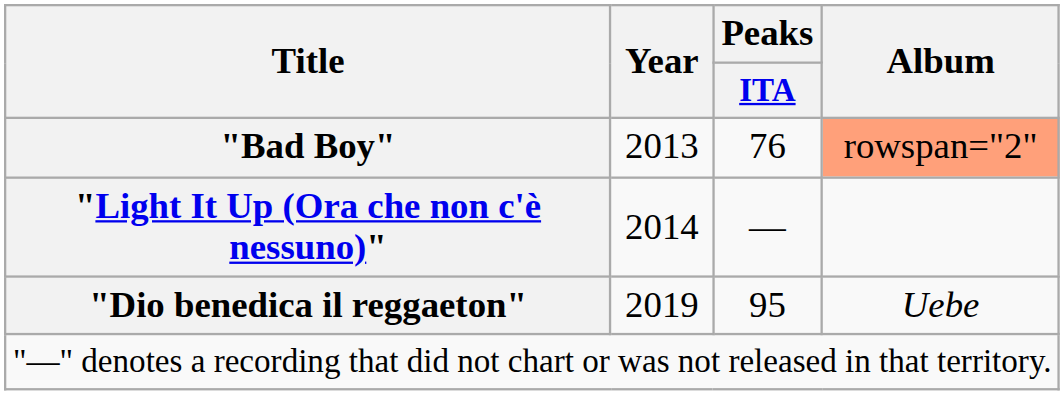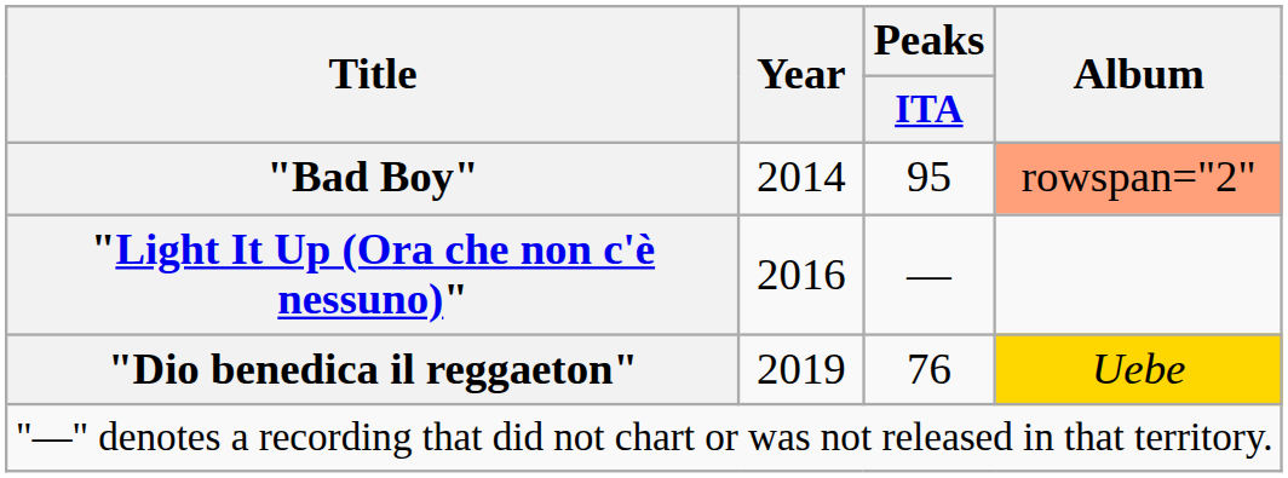"Bad Boy" | Year: 2013 -> 2014
"Bad Boy" | Peaks / ITA: 76 -> 95
"Light It Up (Ora che non c'è nessuno)" | Year: 2014 -> 2016
"Dio benedica il reggaeton" | Peaks / ITA: 95 -> 76
"Dio benedica il reggaeton" | Album: no background -> gold background
